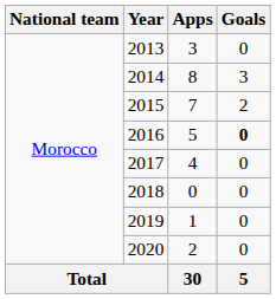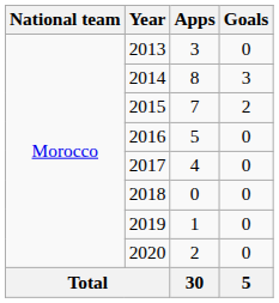2016 | Goals: bold -> normal
